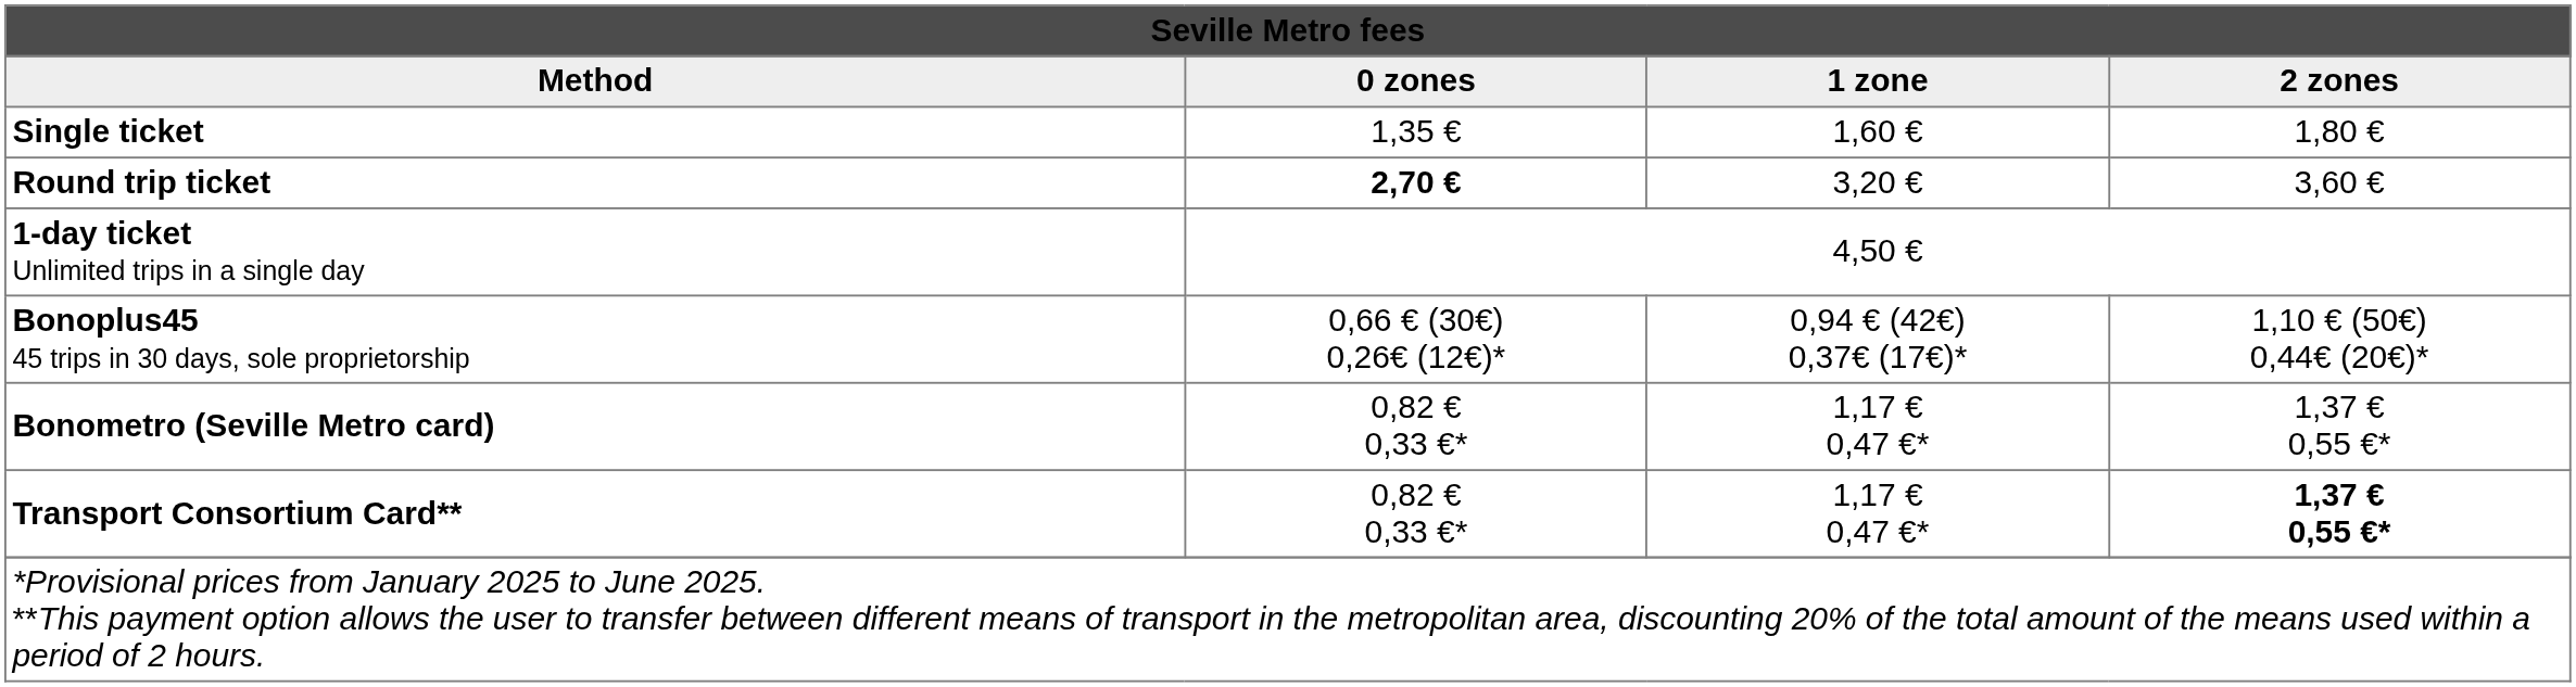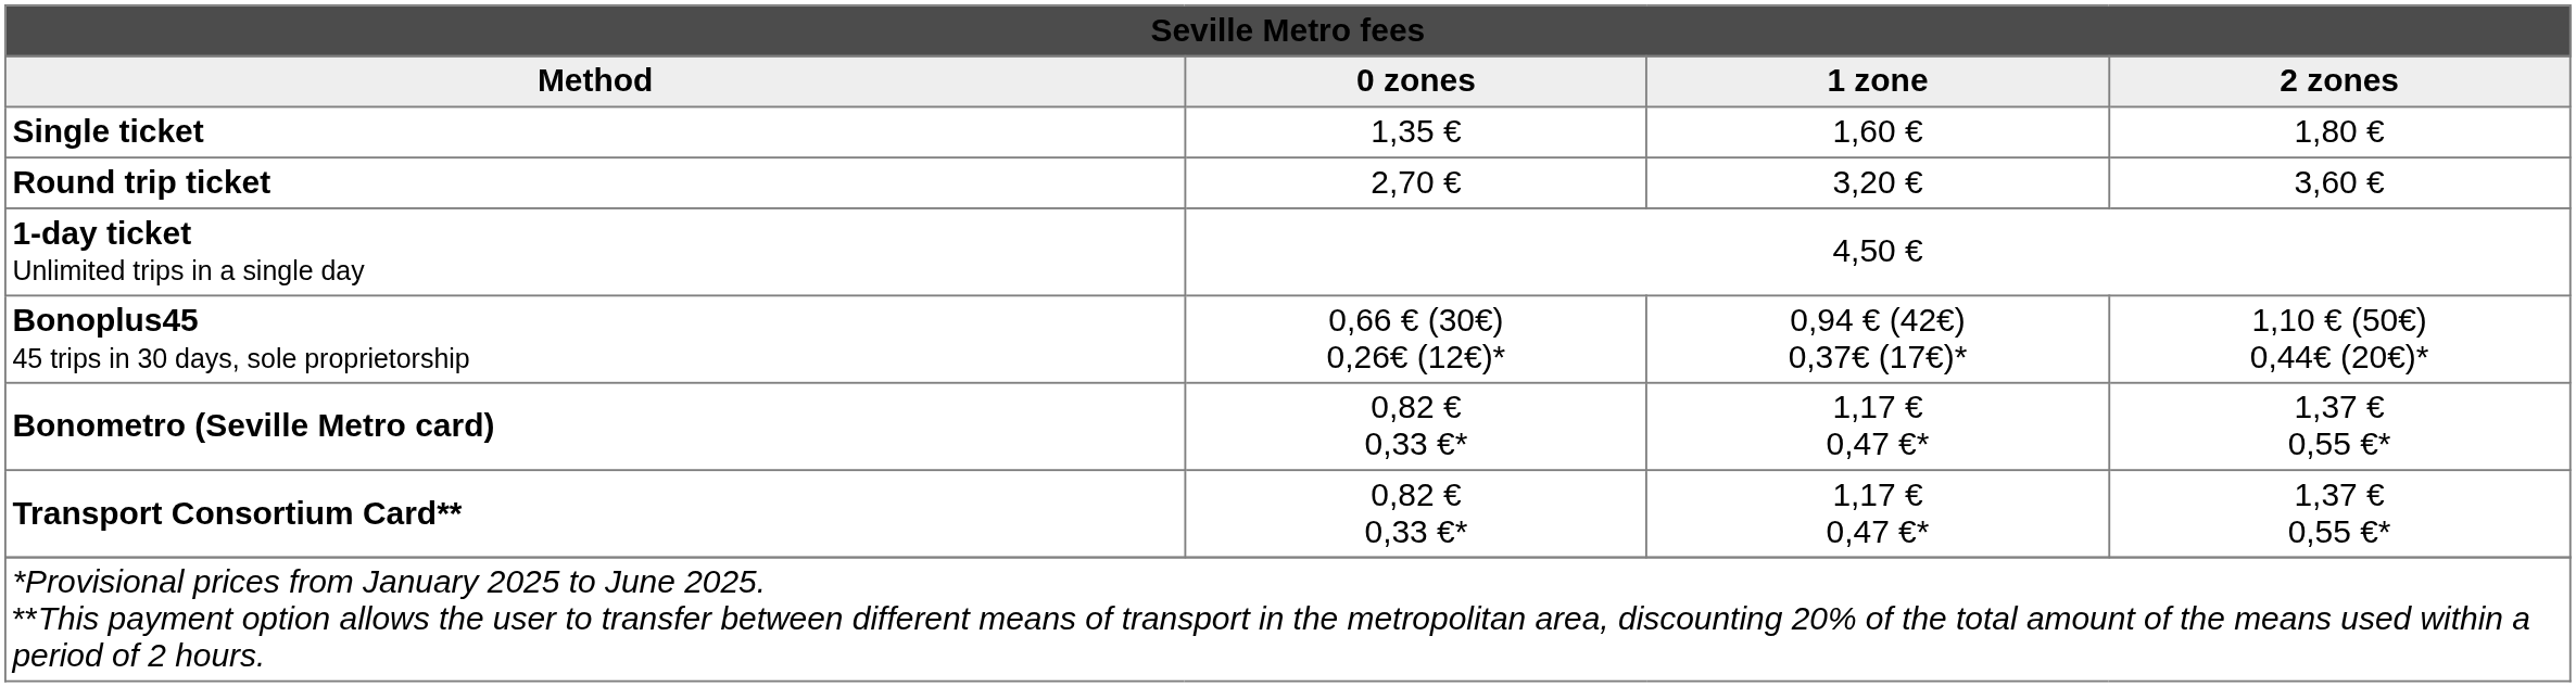Round trip ticket | 0 zones: bold -> normal
Transport Consortium Card** | 2 zones: bold -> normal
